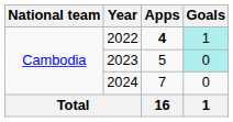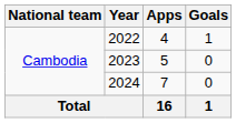2022 | Apps: bold -> normal
2022 | Goals: paleturquoise background -> no background
2023 | Goals: paleturquoise background -> no background
